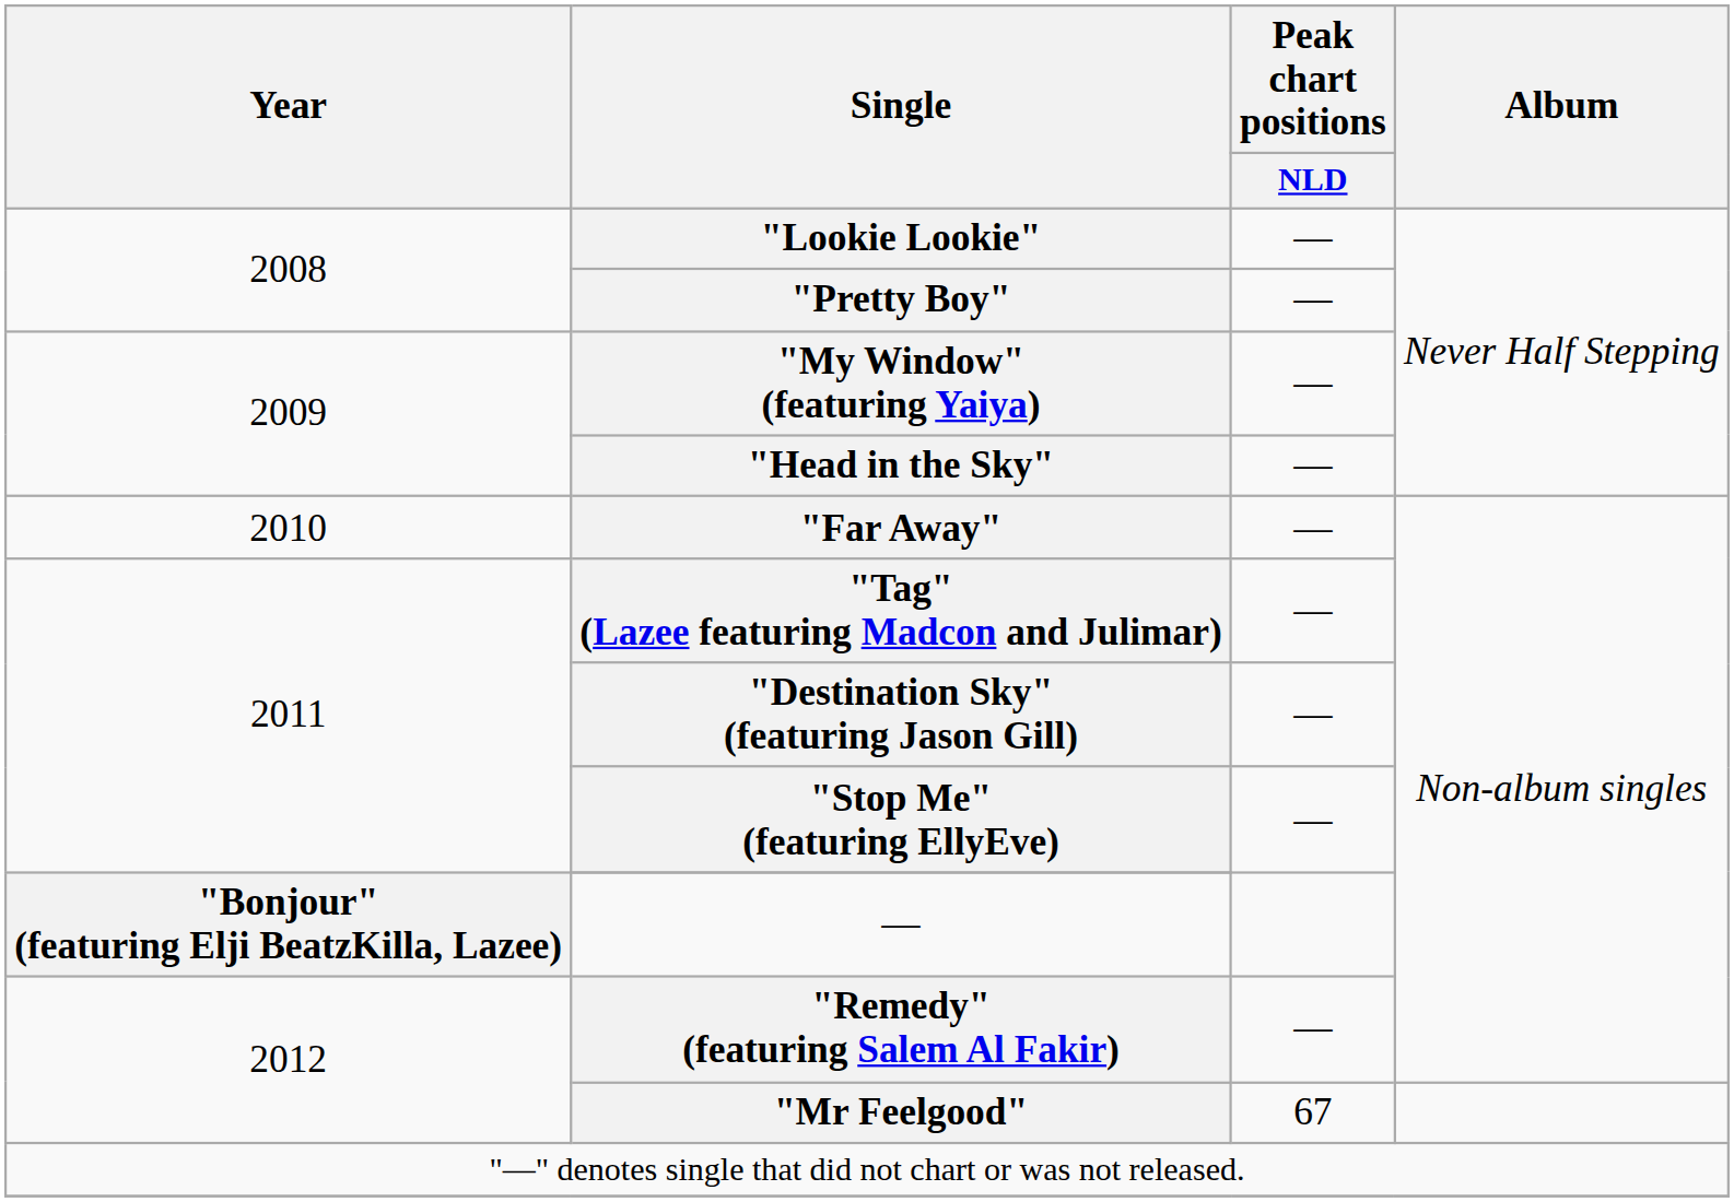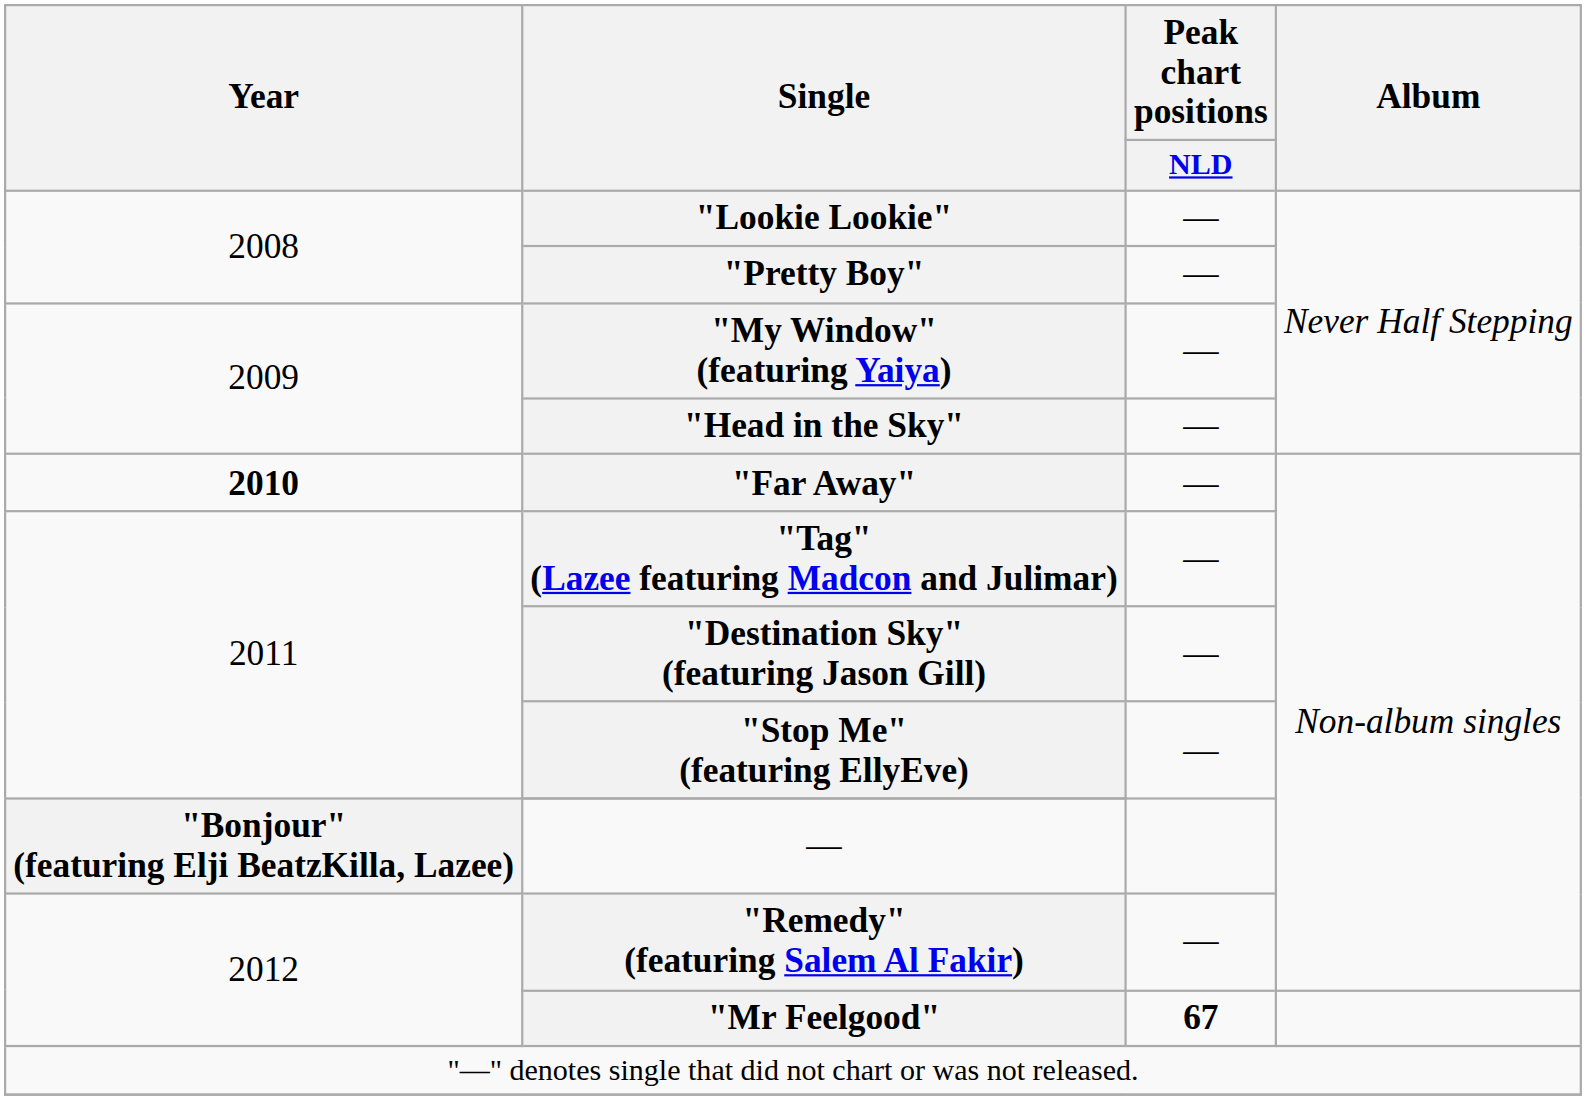"Far Away" | Year: normal -> bold
"Mr Feelgood" | Peak chart positions / NLD: normal -> bold
